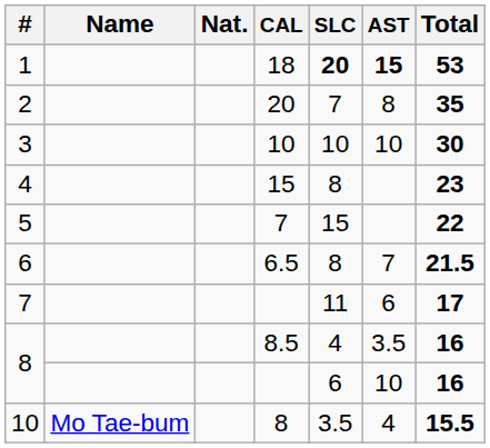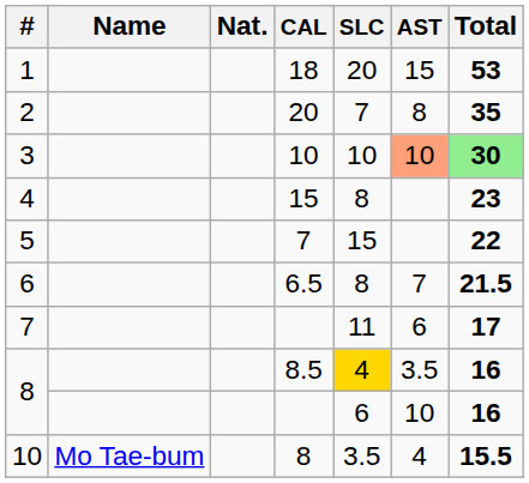1 | SLC: bold -> normal
1 | AST: bold -> normal
3 | AST: no background -> lightsalmon background
3 | Total: no background -> lightgreen background
8 / 8.5 | SLC: no background -> gold background
